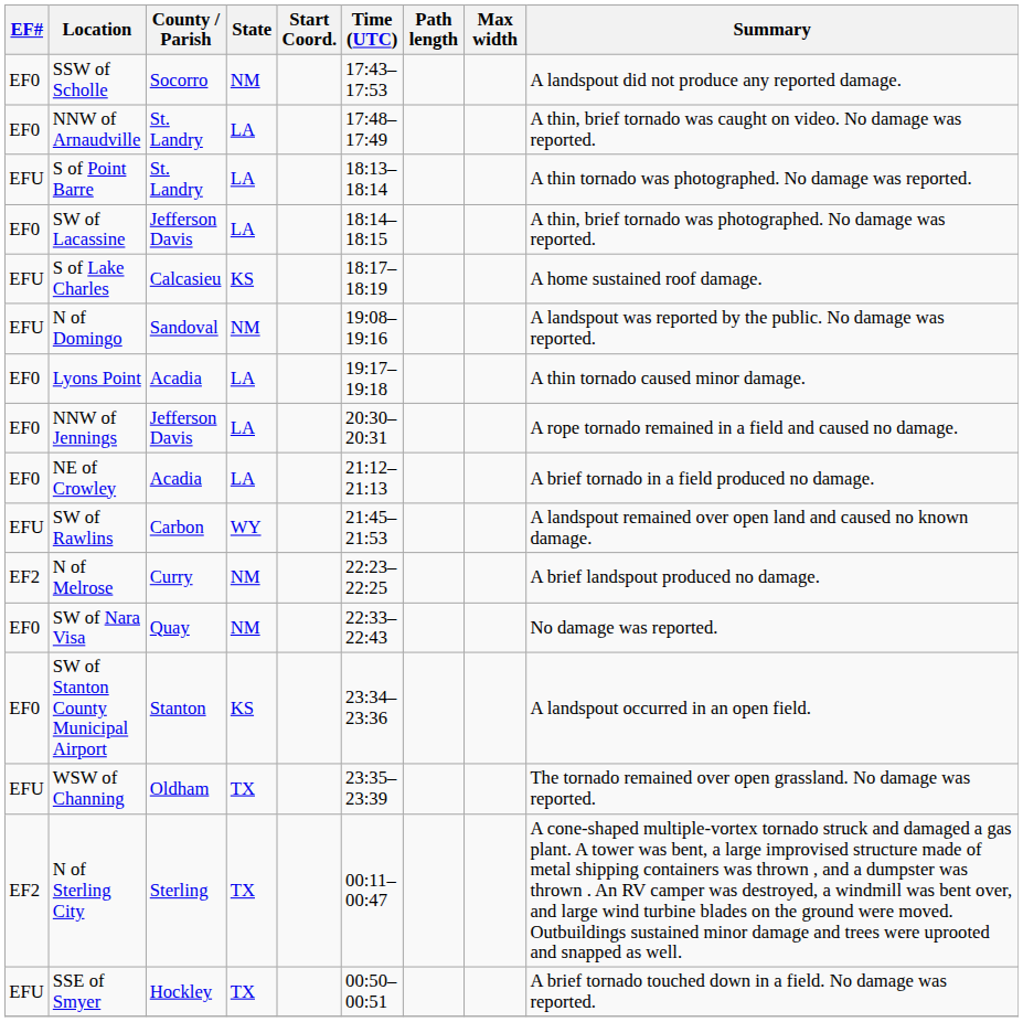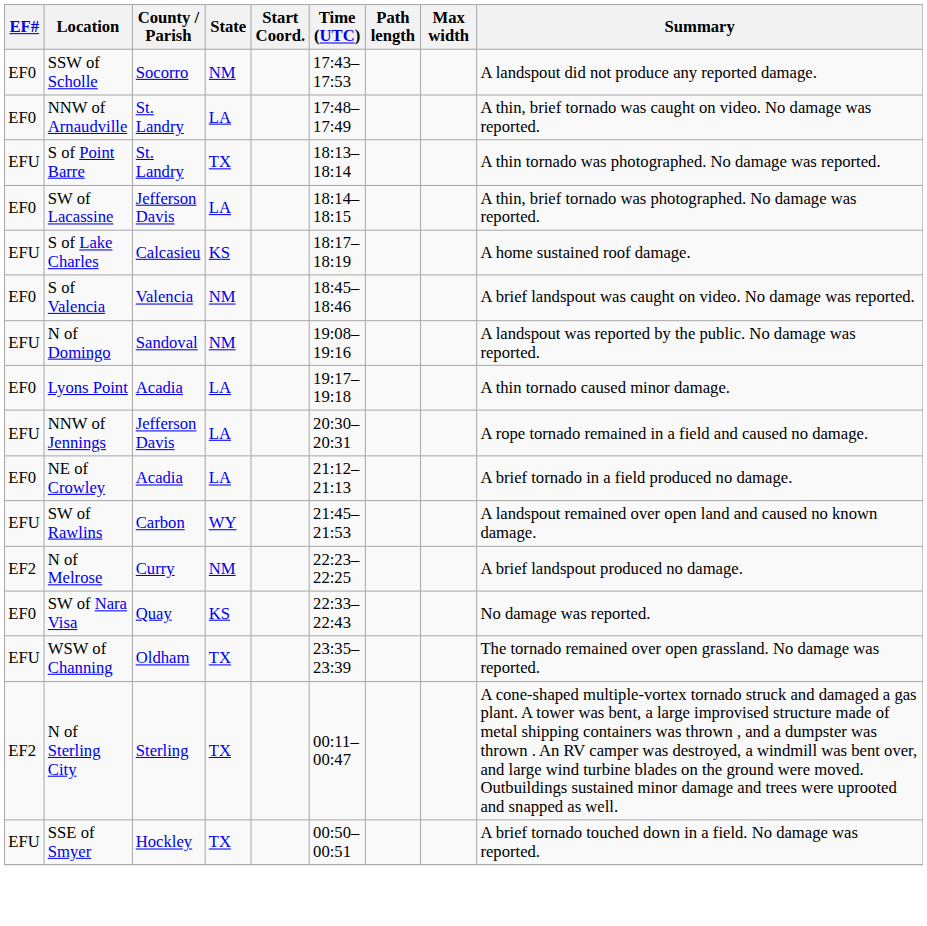S of Point Barre | State: LA -> TX
+ row: EF0 | S of Valencia | Valencia | NM | 18:45–18:46 | A brief landspout was caught on video. No damage was reported.
NNW of Jennings | EF#: EF0 -> EFU
SW of Nara Visa | State: NM -> KS
- row: EF0 | SW of Stanton County Municipal Airport | Stanton | KS | 23:34–23:36 | A landspout occurred in an open field.
